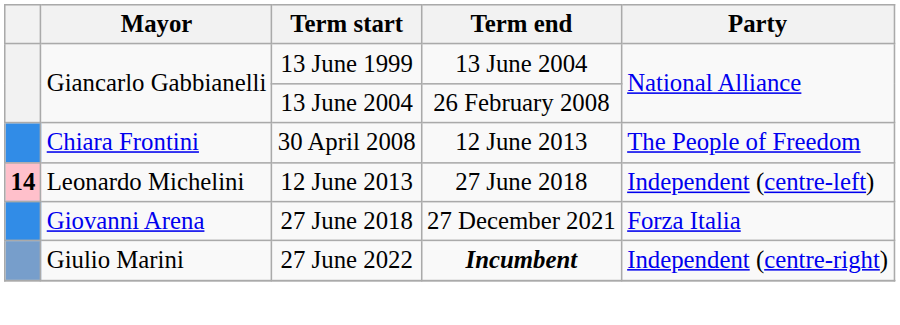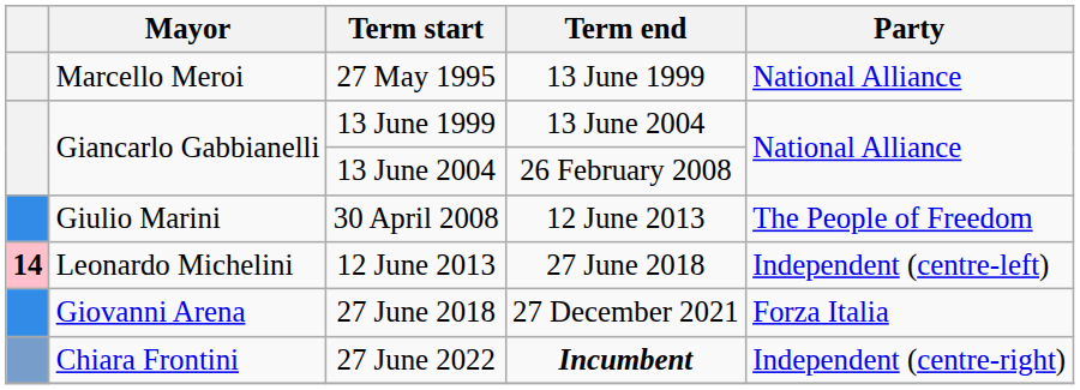+ row: Marcello Meroi | 27 May 1995 | 13 June 1999 | National Alliance
30 April 2008 | Mayor: Chiara Frontini -> Giulio Marini
27 June 2022 | Mayor: Giulio Marini -> Chiara Frontini
